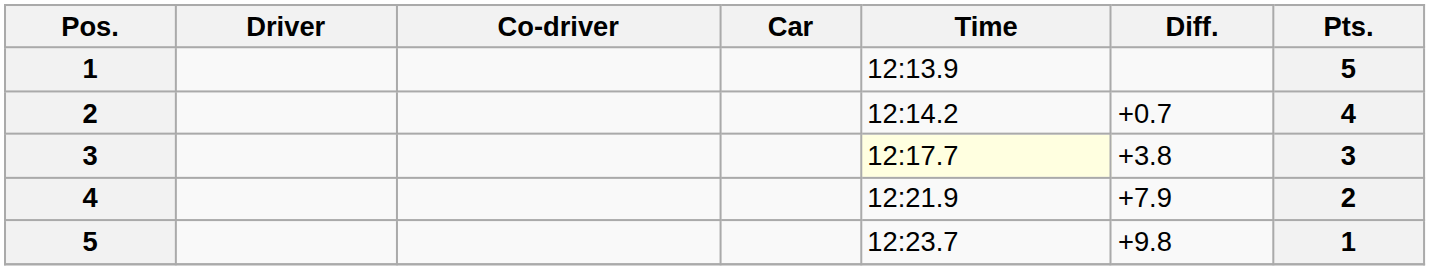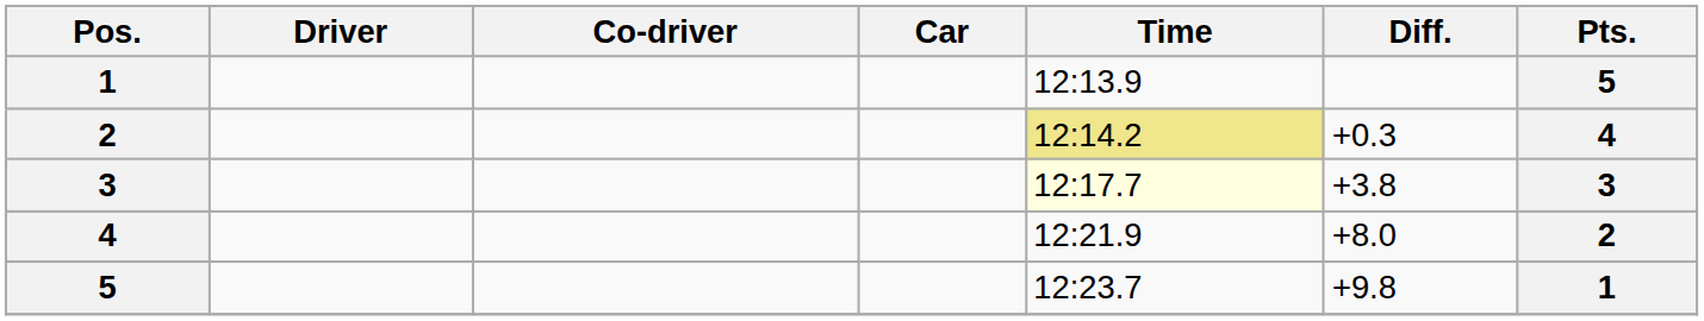row 3 | Time: no background -> khaki background
row 3 | Diff.: +0.7 -> +0.3
row 5 | Diff.: +7.9 -> +8.0
